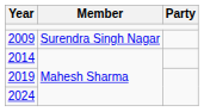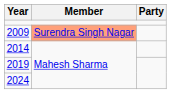2009 | Member: no background -> lightsalmon background
